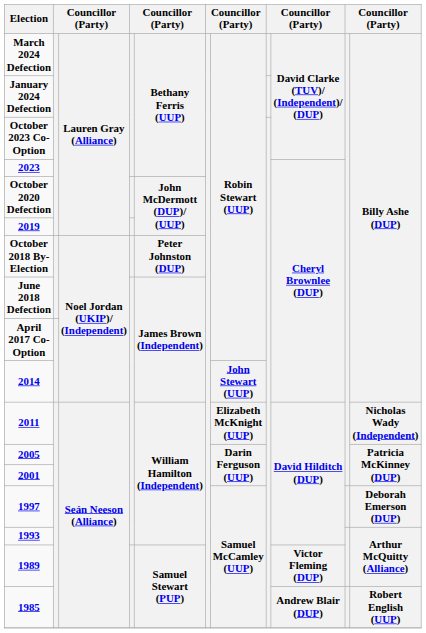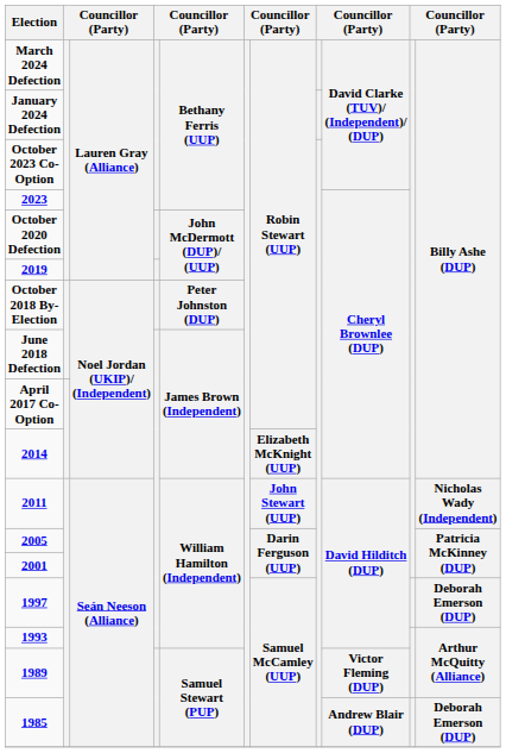2014 | column 7: John Stewart (UUP) -> Elizabeth McKnight (UUP)
2011 | column 7: Elizabeth McKnight (UUP) -> John Stewart (UUP)
1985 | column 11: Robert English (UUP) -> Deborah Emerson (DUP)
